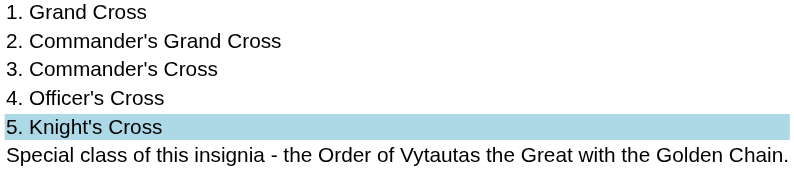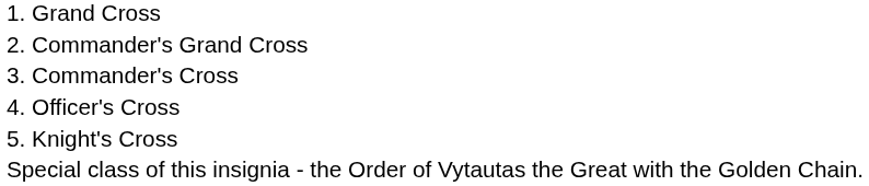5. Knight's Cross | column 1: lightblue background -> no background
